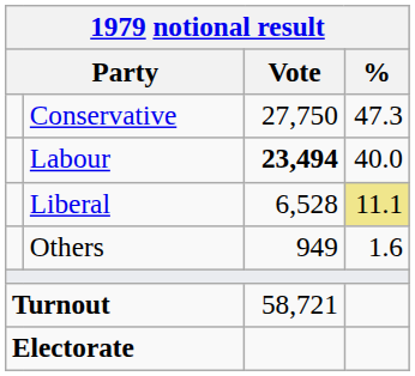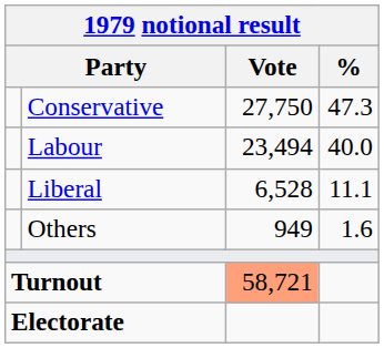Labour | Vote: bold -> normal
Liberal | %: khaki background -> no background
Turnout | Vote: no background -> lightsalmon background
